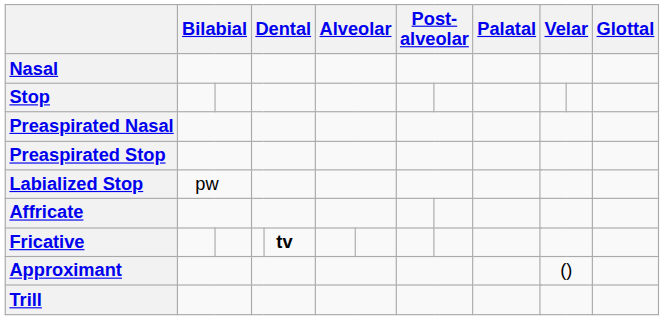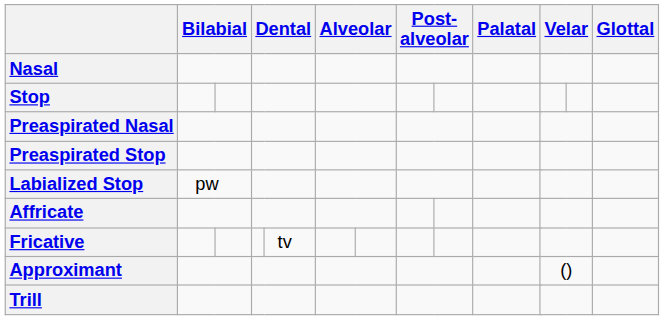Fricative | column 5: bold -> normal
